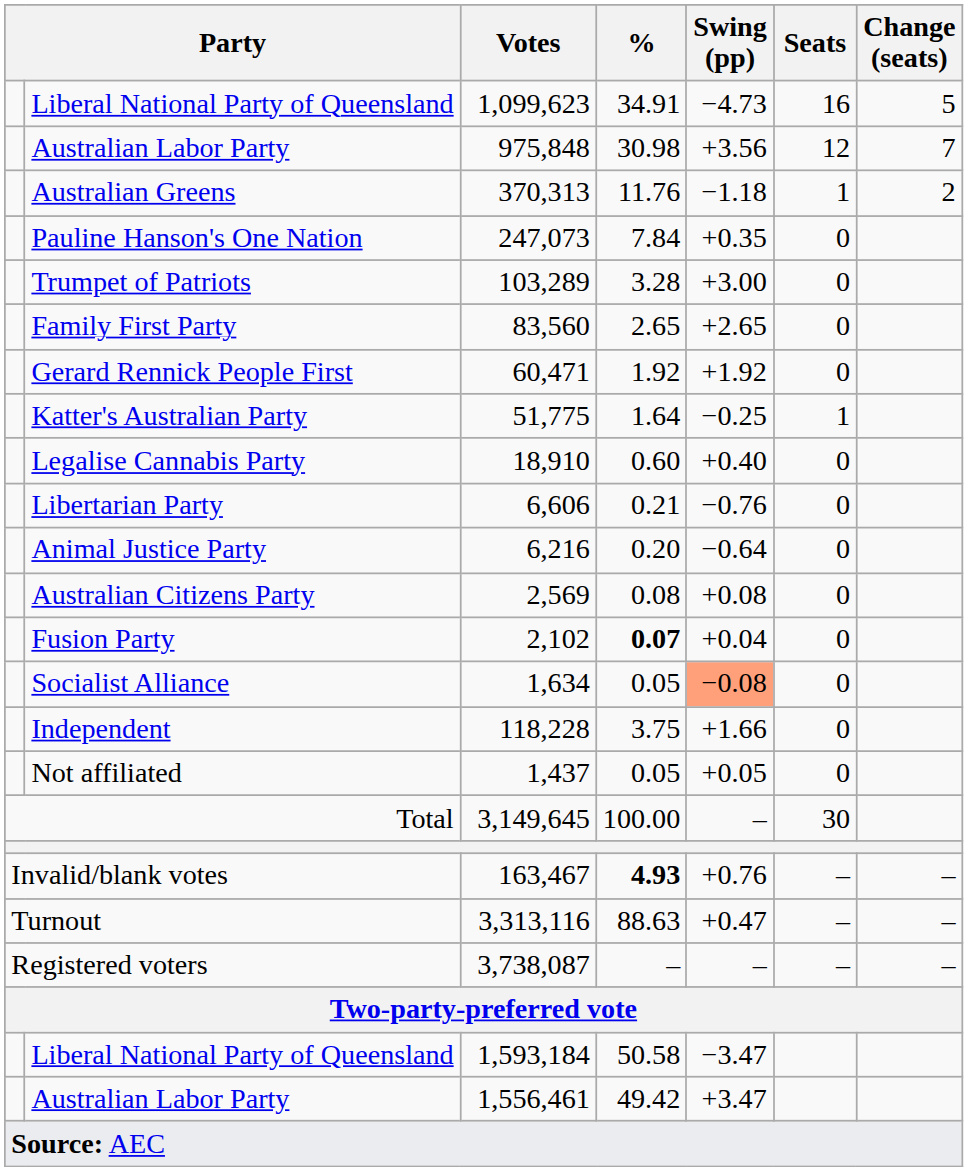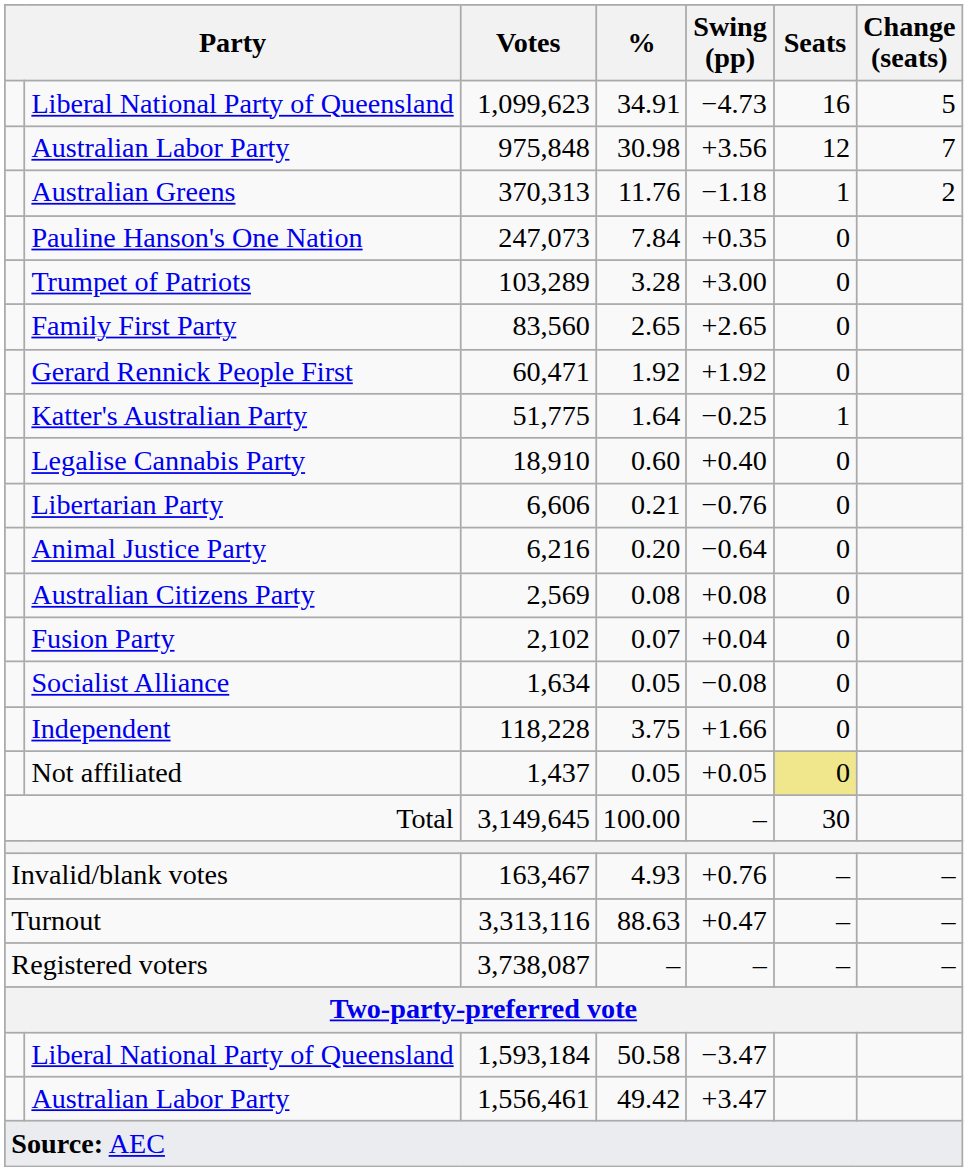Fusion Party | %: bold -> normal
Socialist Alliance | Swing (pp): lightsalmon background -> no background
Not affiliated | Seats: no background -> khaki background
Invalid/blank votes | %: bold -> normal
